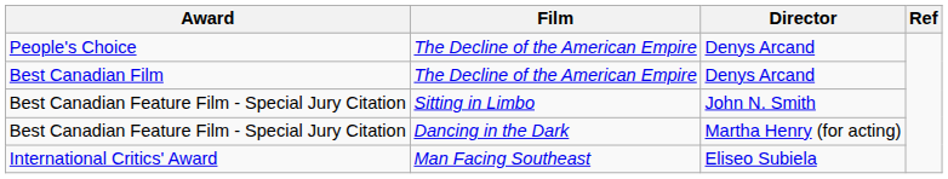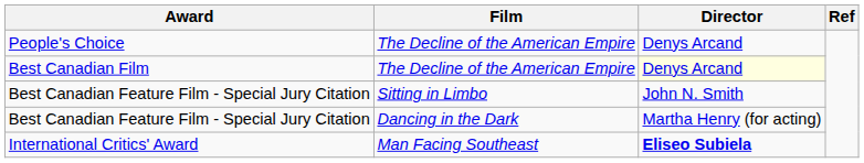Best Canadian Film | Director: no background -> lightyellow background
International Critics' Award | Director: normal -> bold
